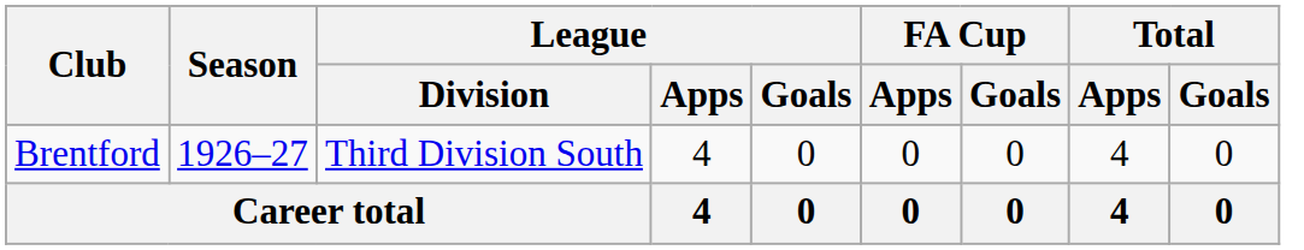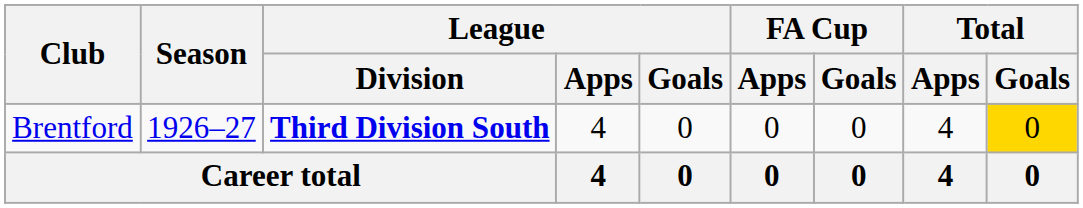Brentford | League / Division: normal -> bold
Brentford | Total / Goals: no background -> gold background
